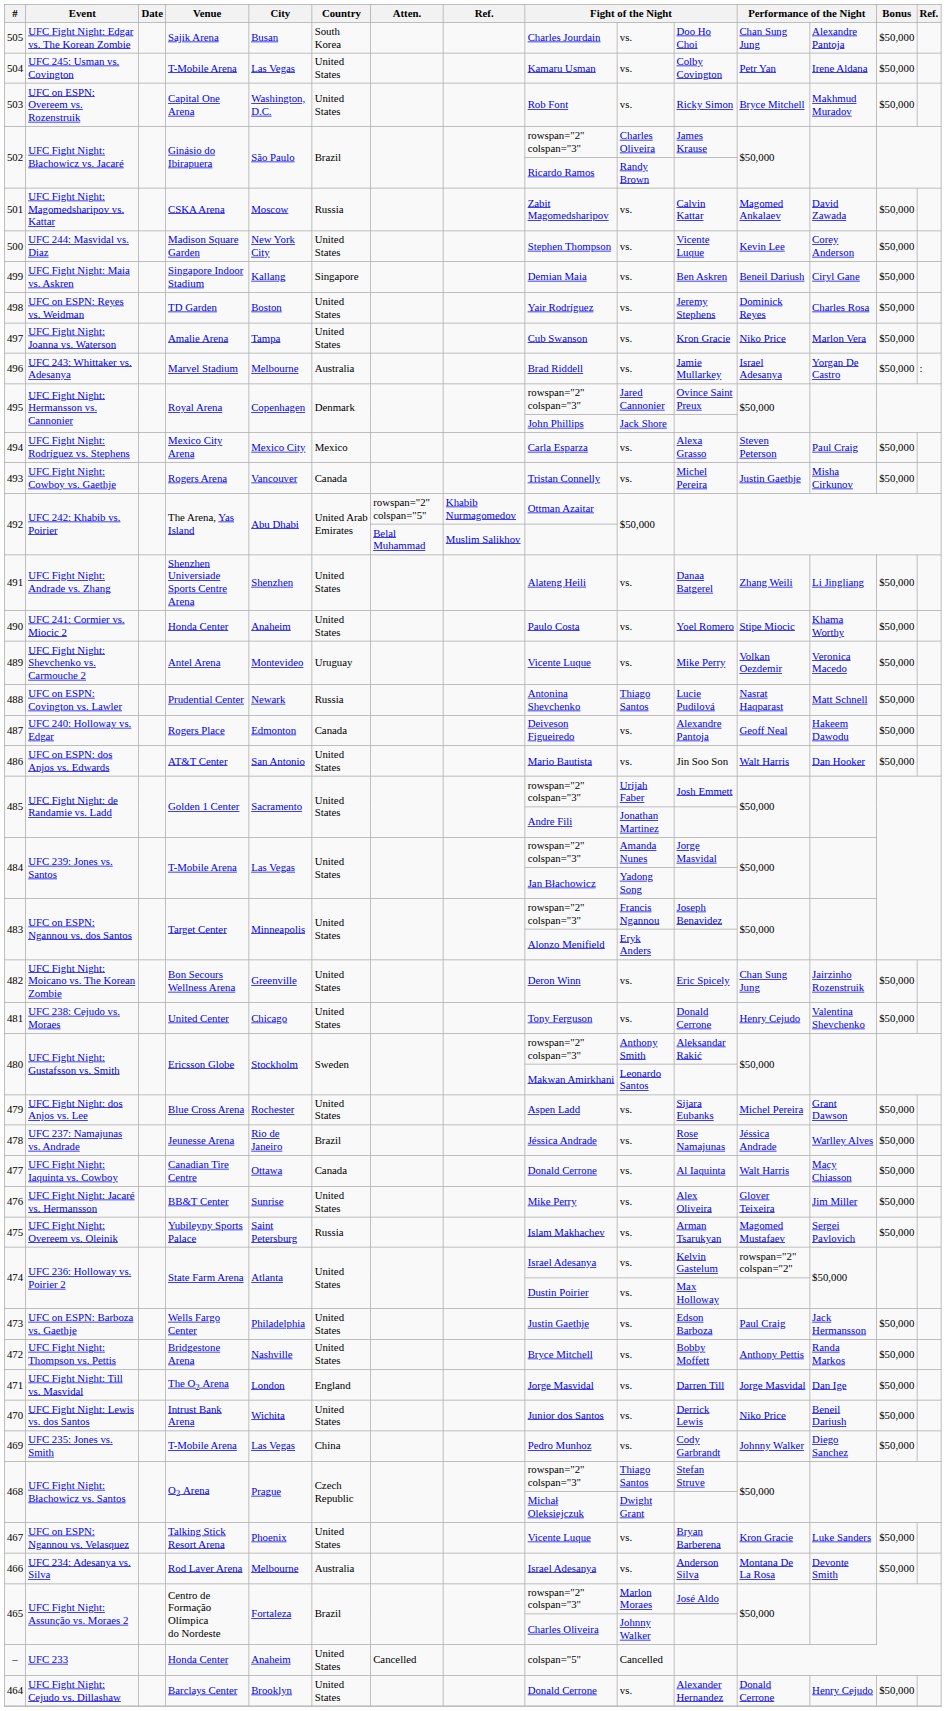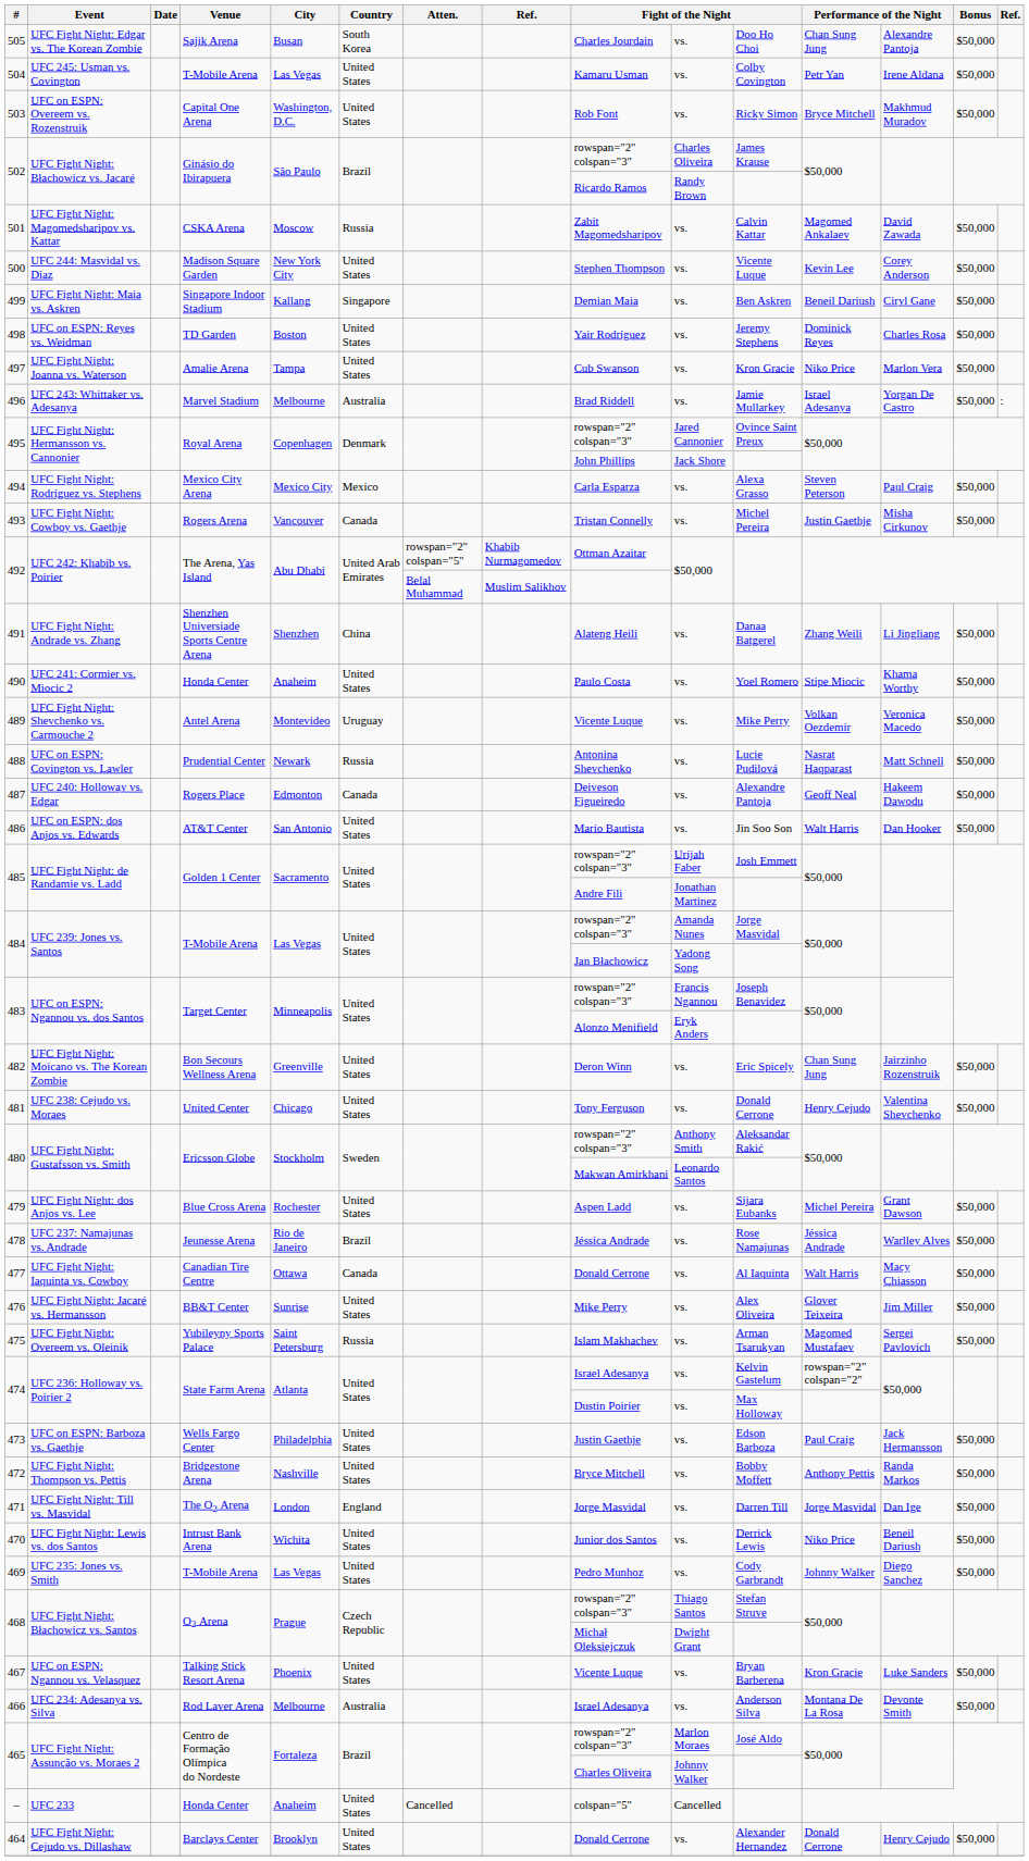491 | Country: United States -> China
488 | column 10: Thiago Santos -> vs.
469 | Country: China -> United States
